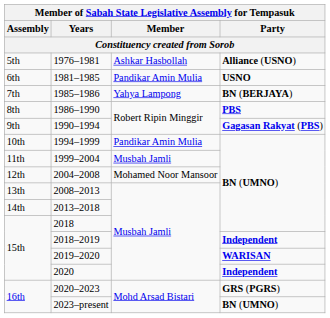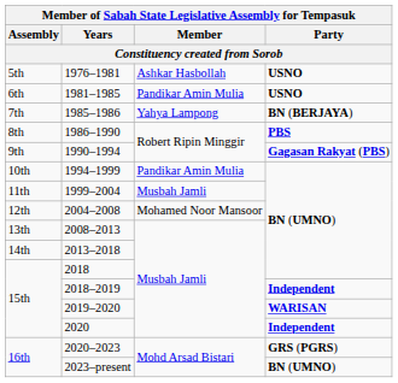1976–1981 | Party: Alliance (USNO) -> USNO
